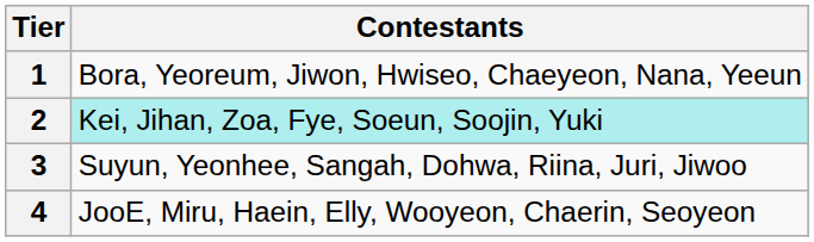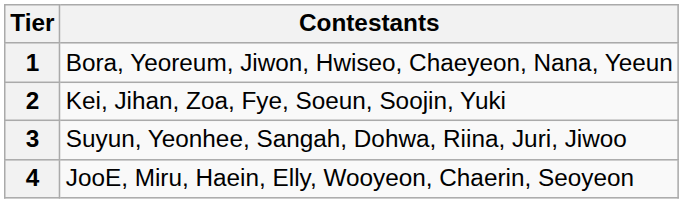2 | Contestants: paleturquoise background -> no background
